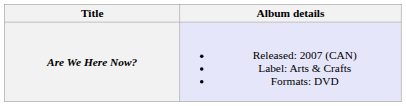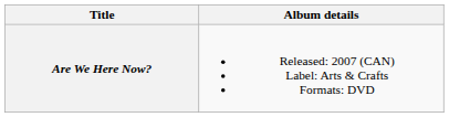Are We Here Now? | Album details: lavender background -> no background
